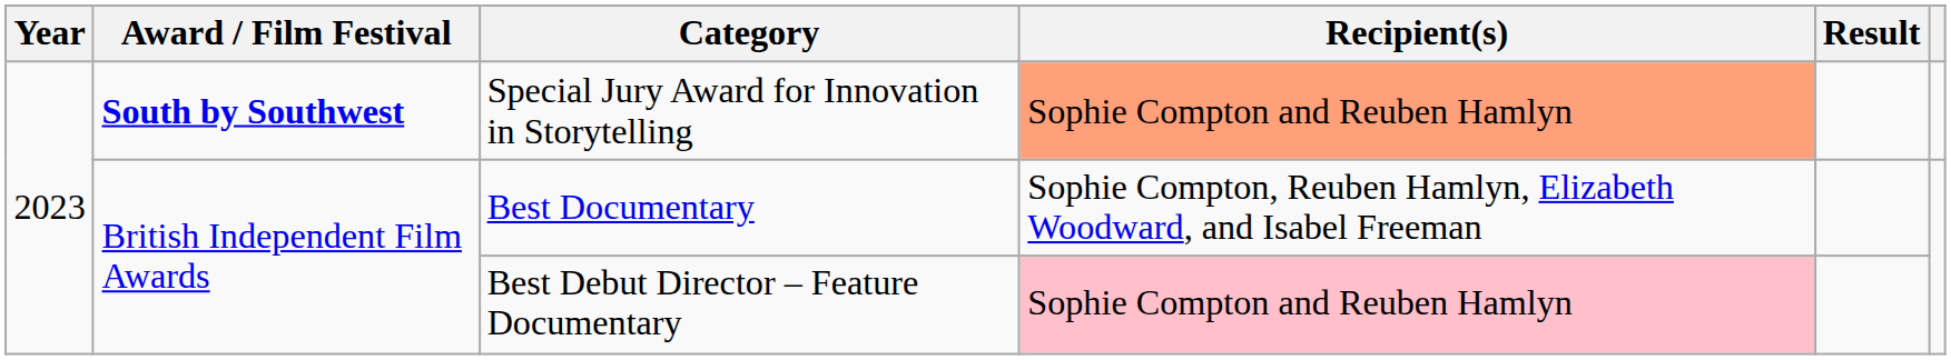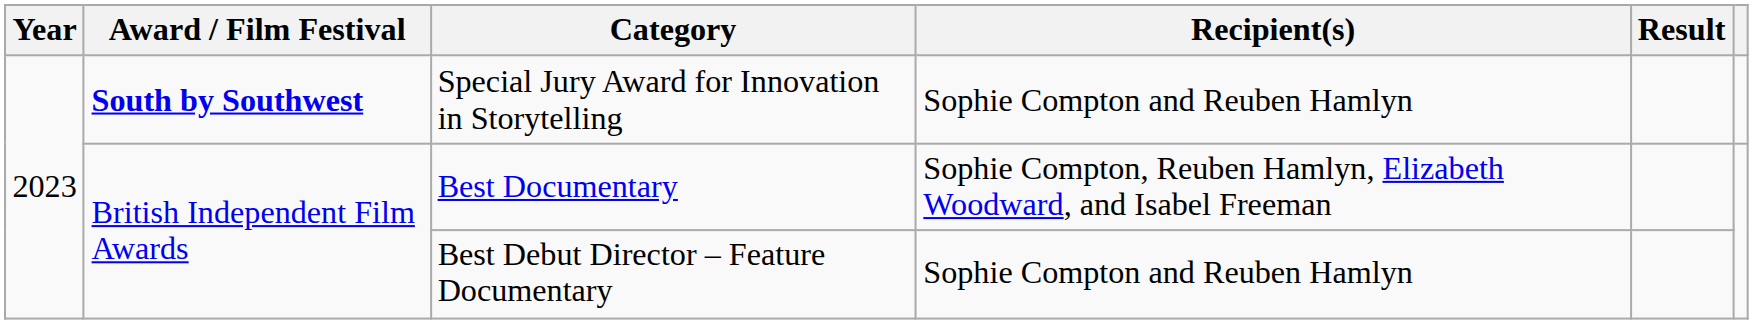Special Jury Award for Innovation in Storytelling | Recipient(s): lightsalmon background -> no background
Best Debut Director – Feature Documentary | Recipient(s): pink background -> no background
